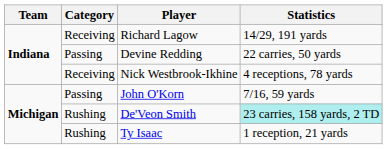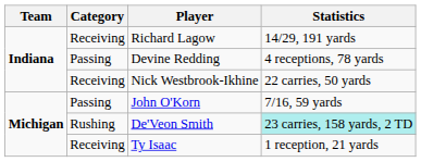Devine Redding | Statistics: 22 carries, 50 yards -> 4 receptions, 78 yards
Nick Westbrook-Ikhine | Statistics: 4 receptions, 78 yards -> 22 carries, 50 yards
Ty Isaac | Category: Rushing -> Receiving
